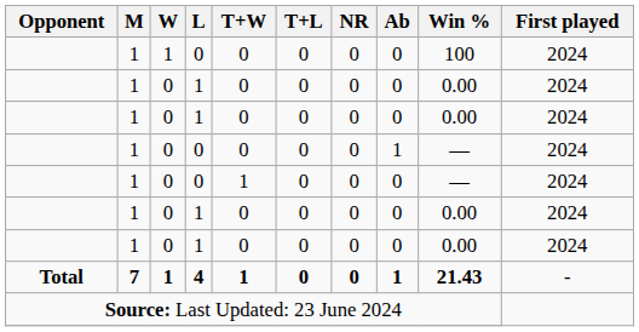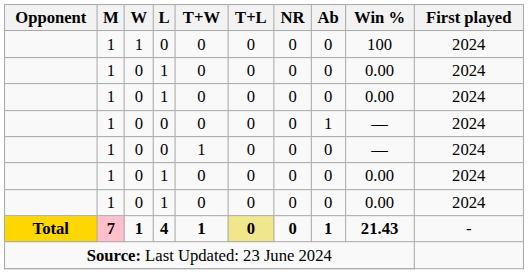4 | Opponent: no background -> gold background
4 | M: no background -> pink background
4 | T+L: no background -> khaki background
